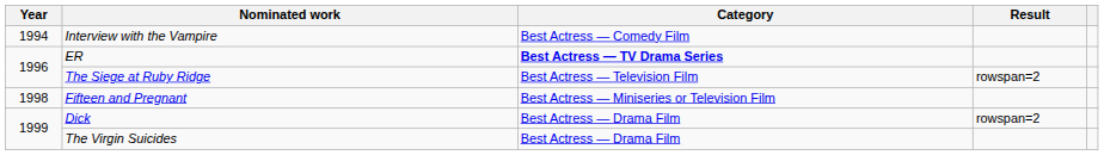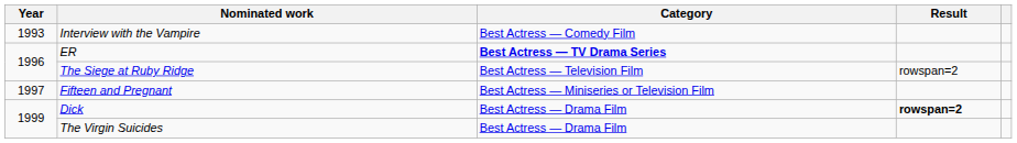Interview with the Vampire | Year: 1994 -> 1993
Fifteen and Pregnant | Year: 1998 -> 1997
Dick | Result: normal -> bold
